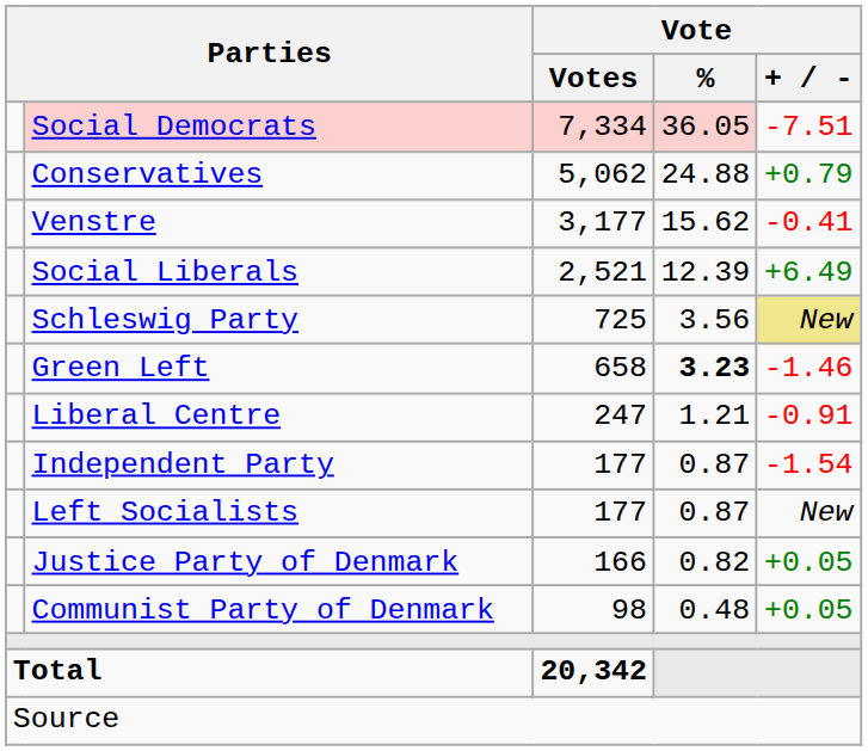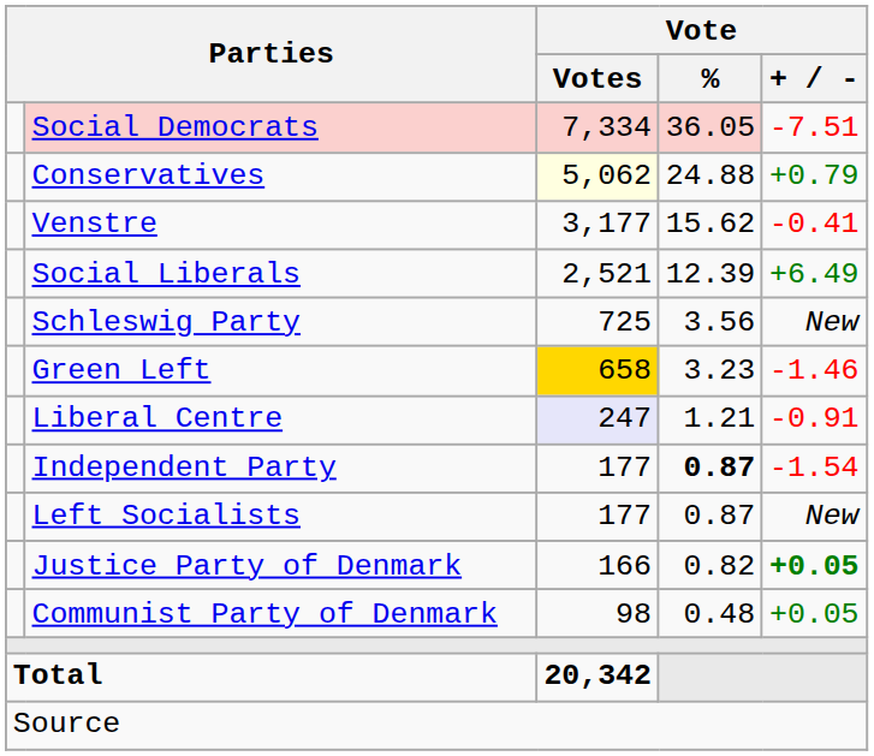Conservatives | Vote / Votes: no background -> lightyellow background
Schleswig Party | Vote / + / -: khaki background -> no background
Green Left | Vote / Votes: no background -> gold background
Green Left | Vote / %: bold -> normal
Liberal Centre | Vote / Votes: no background -> lavender background
Independent Party | Vote / %: normal -> bold
Justice Party of Denmark | Vote / + / -: normal -> bold
